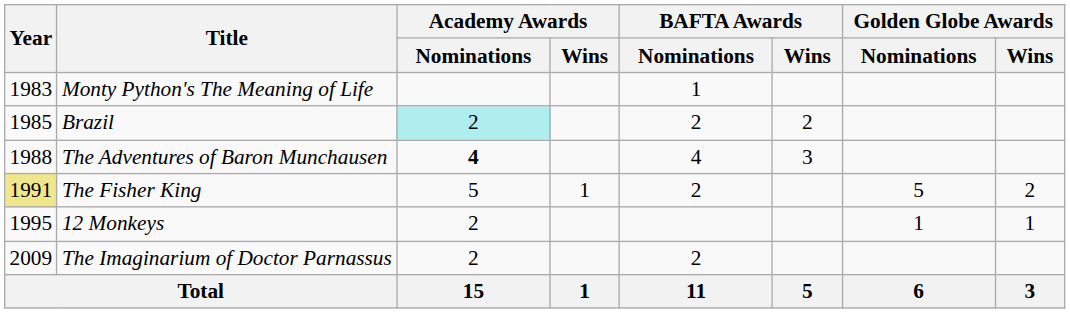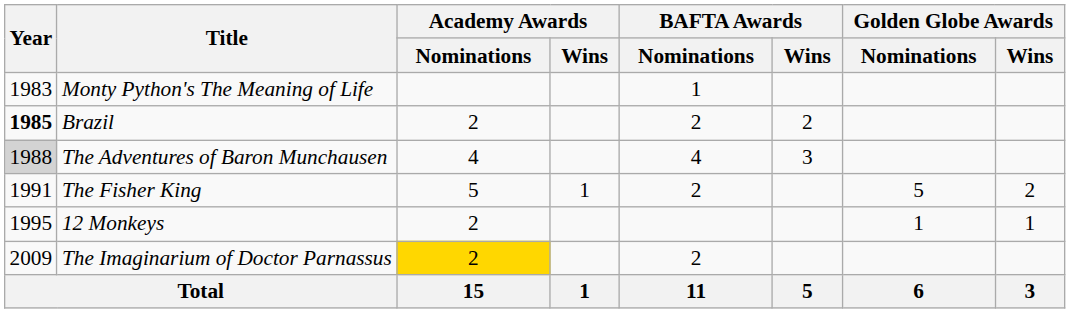Brazil | Year: normal -> bold
Brazil | Academy Awards / Nominations: paleturquoise background -> no background
The Adventures of Baron Munchausen | Year: no background -> lightgrey background
The Adventures of Baron Munchausen | Academy Awards / Nominations: bold -> normal
The Fisher King | Year: khaki background -> no background
The Imaginarium of Doctor Parnassus | Academy Awards / Nominations: no background -> gold background
